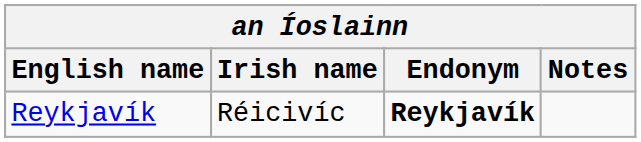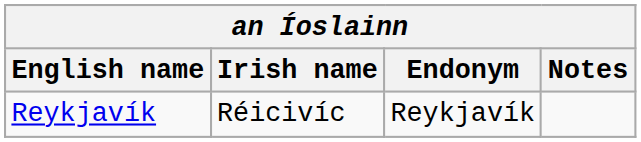row 3 | Endonym: bold -> normal
